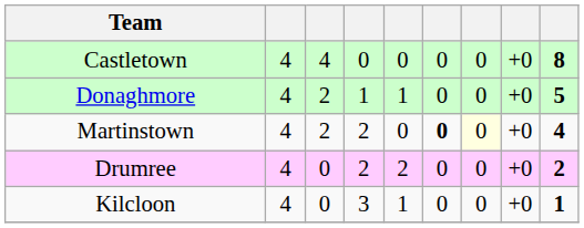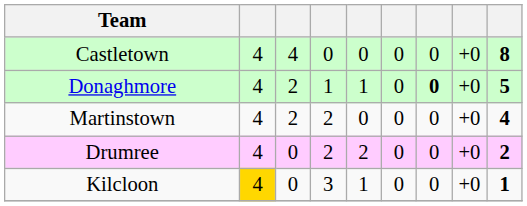Donaghmore | column 7: normal -> bold
Martinstown | column 6: bold -> normal
Martinstown | column 7: lightyellow background -> no background
Kilcloon | column 2: no background -> gold background
